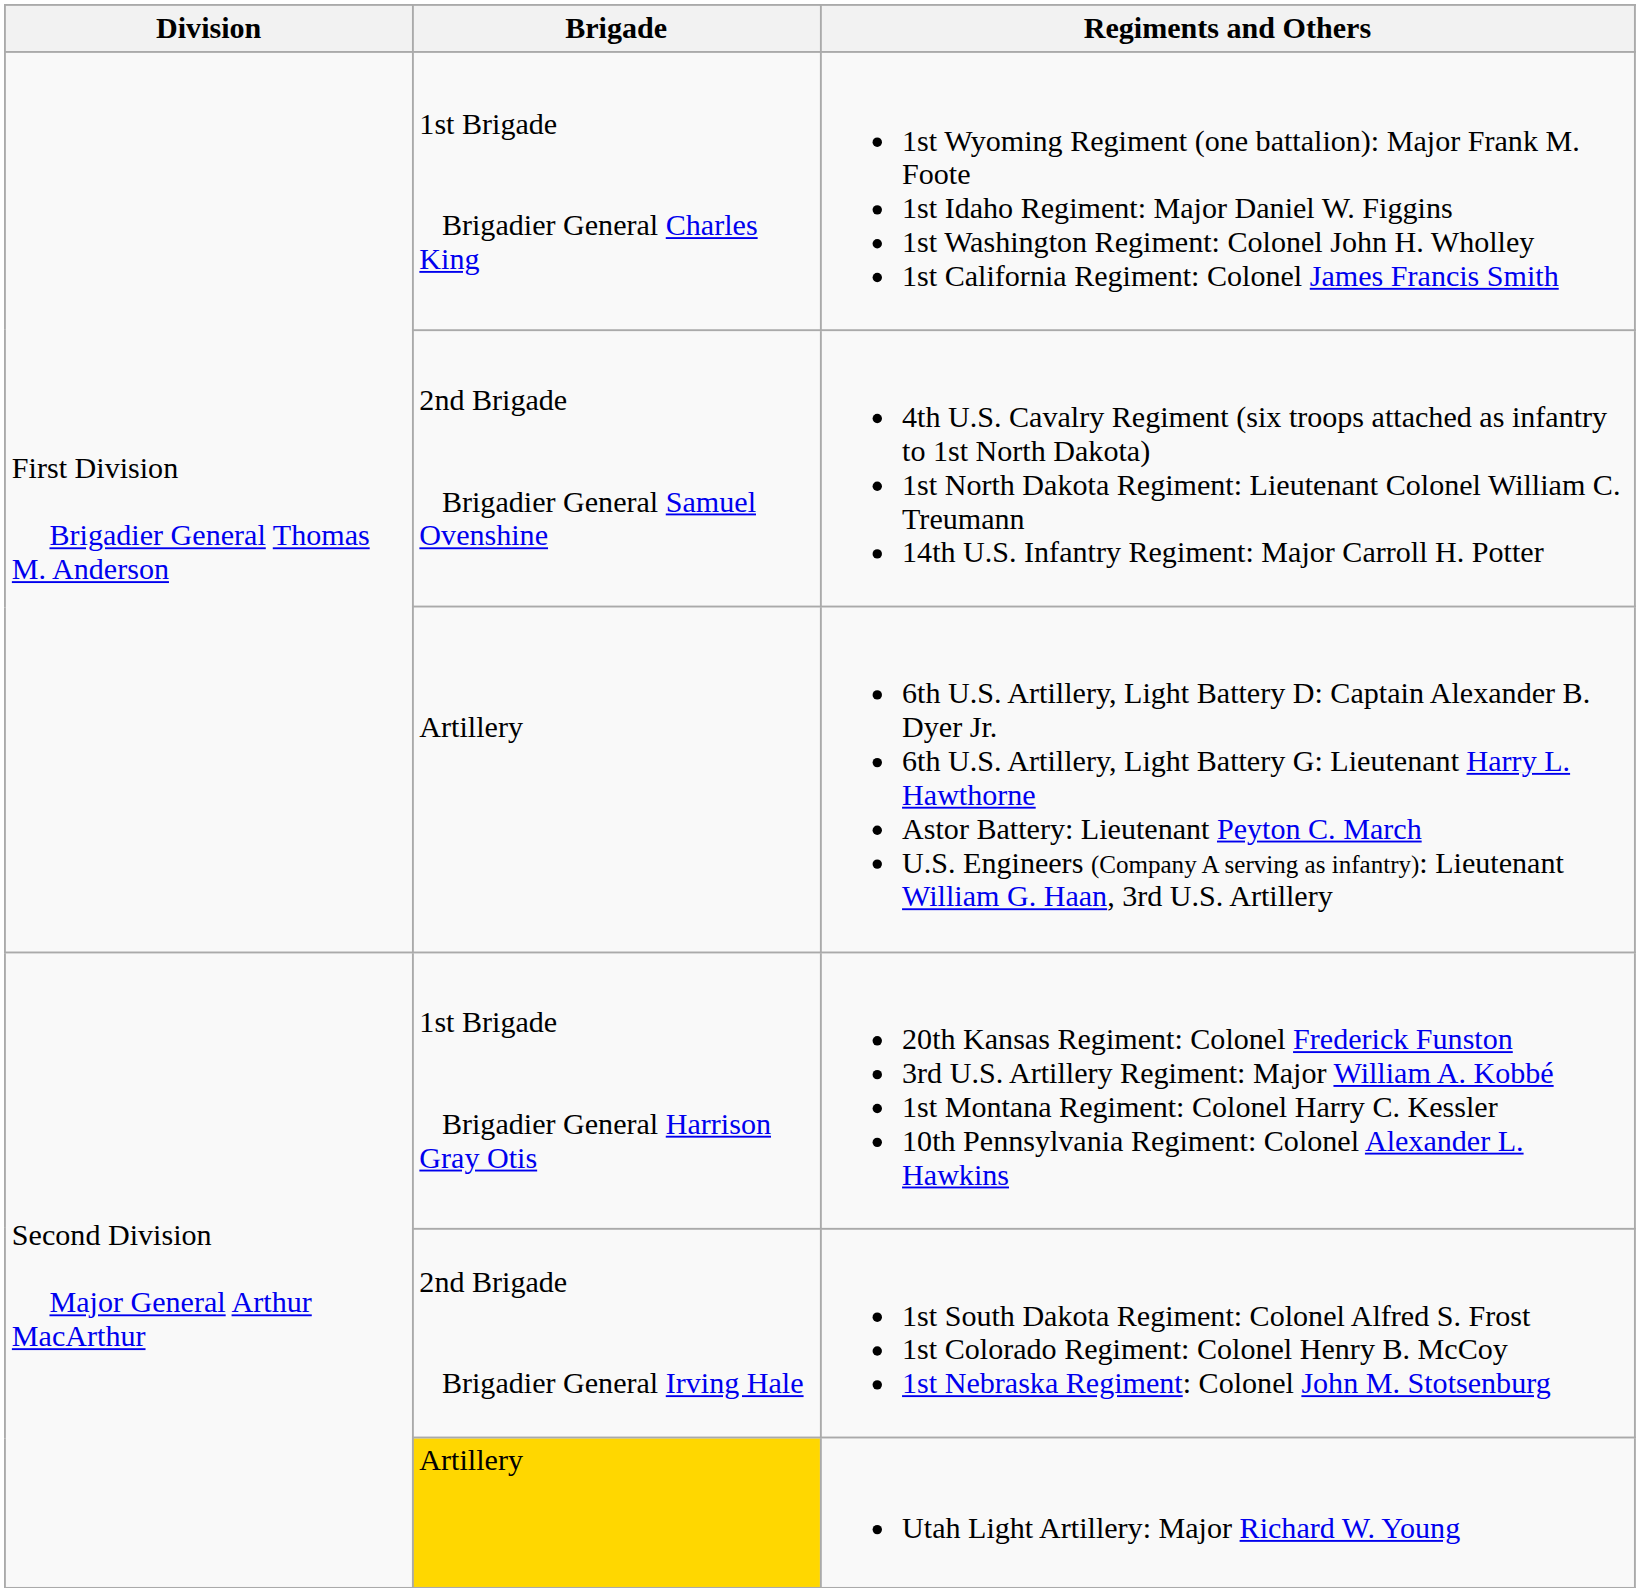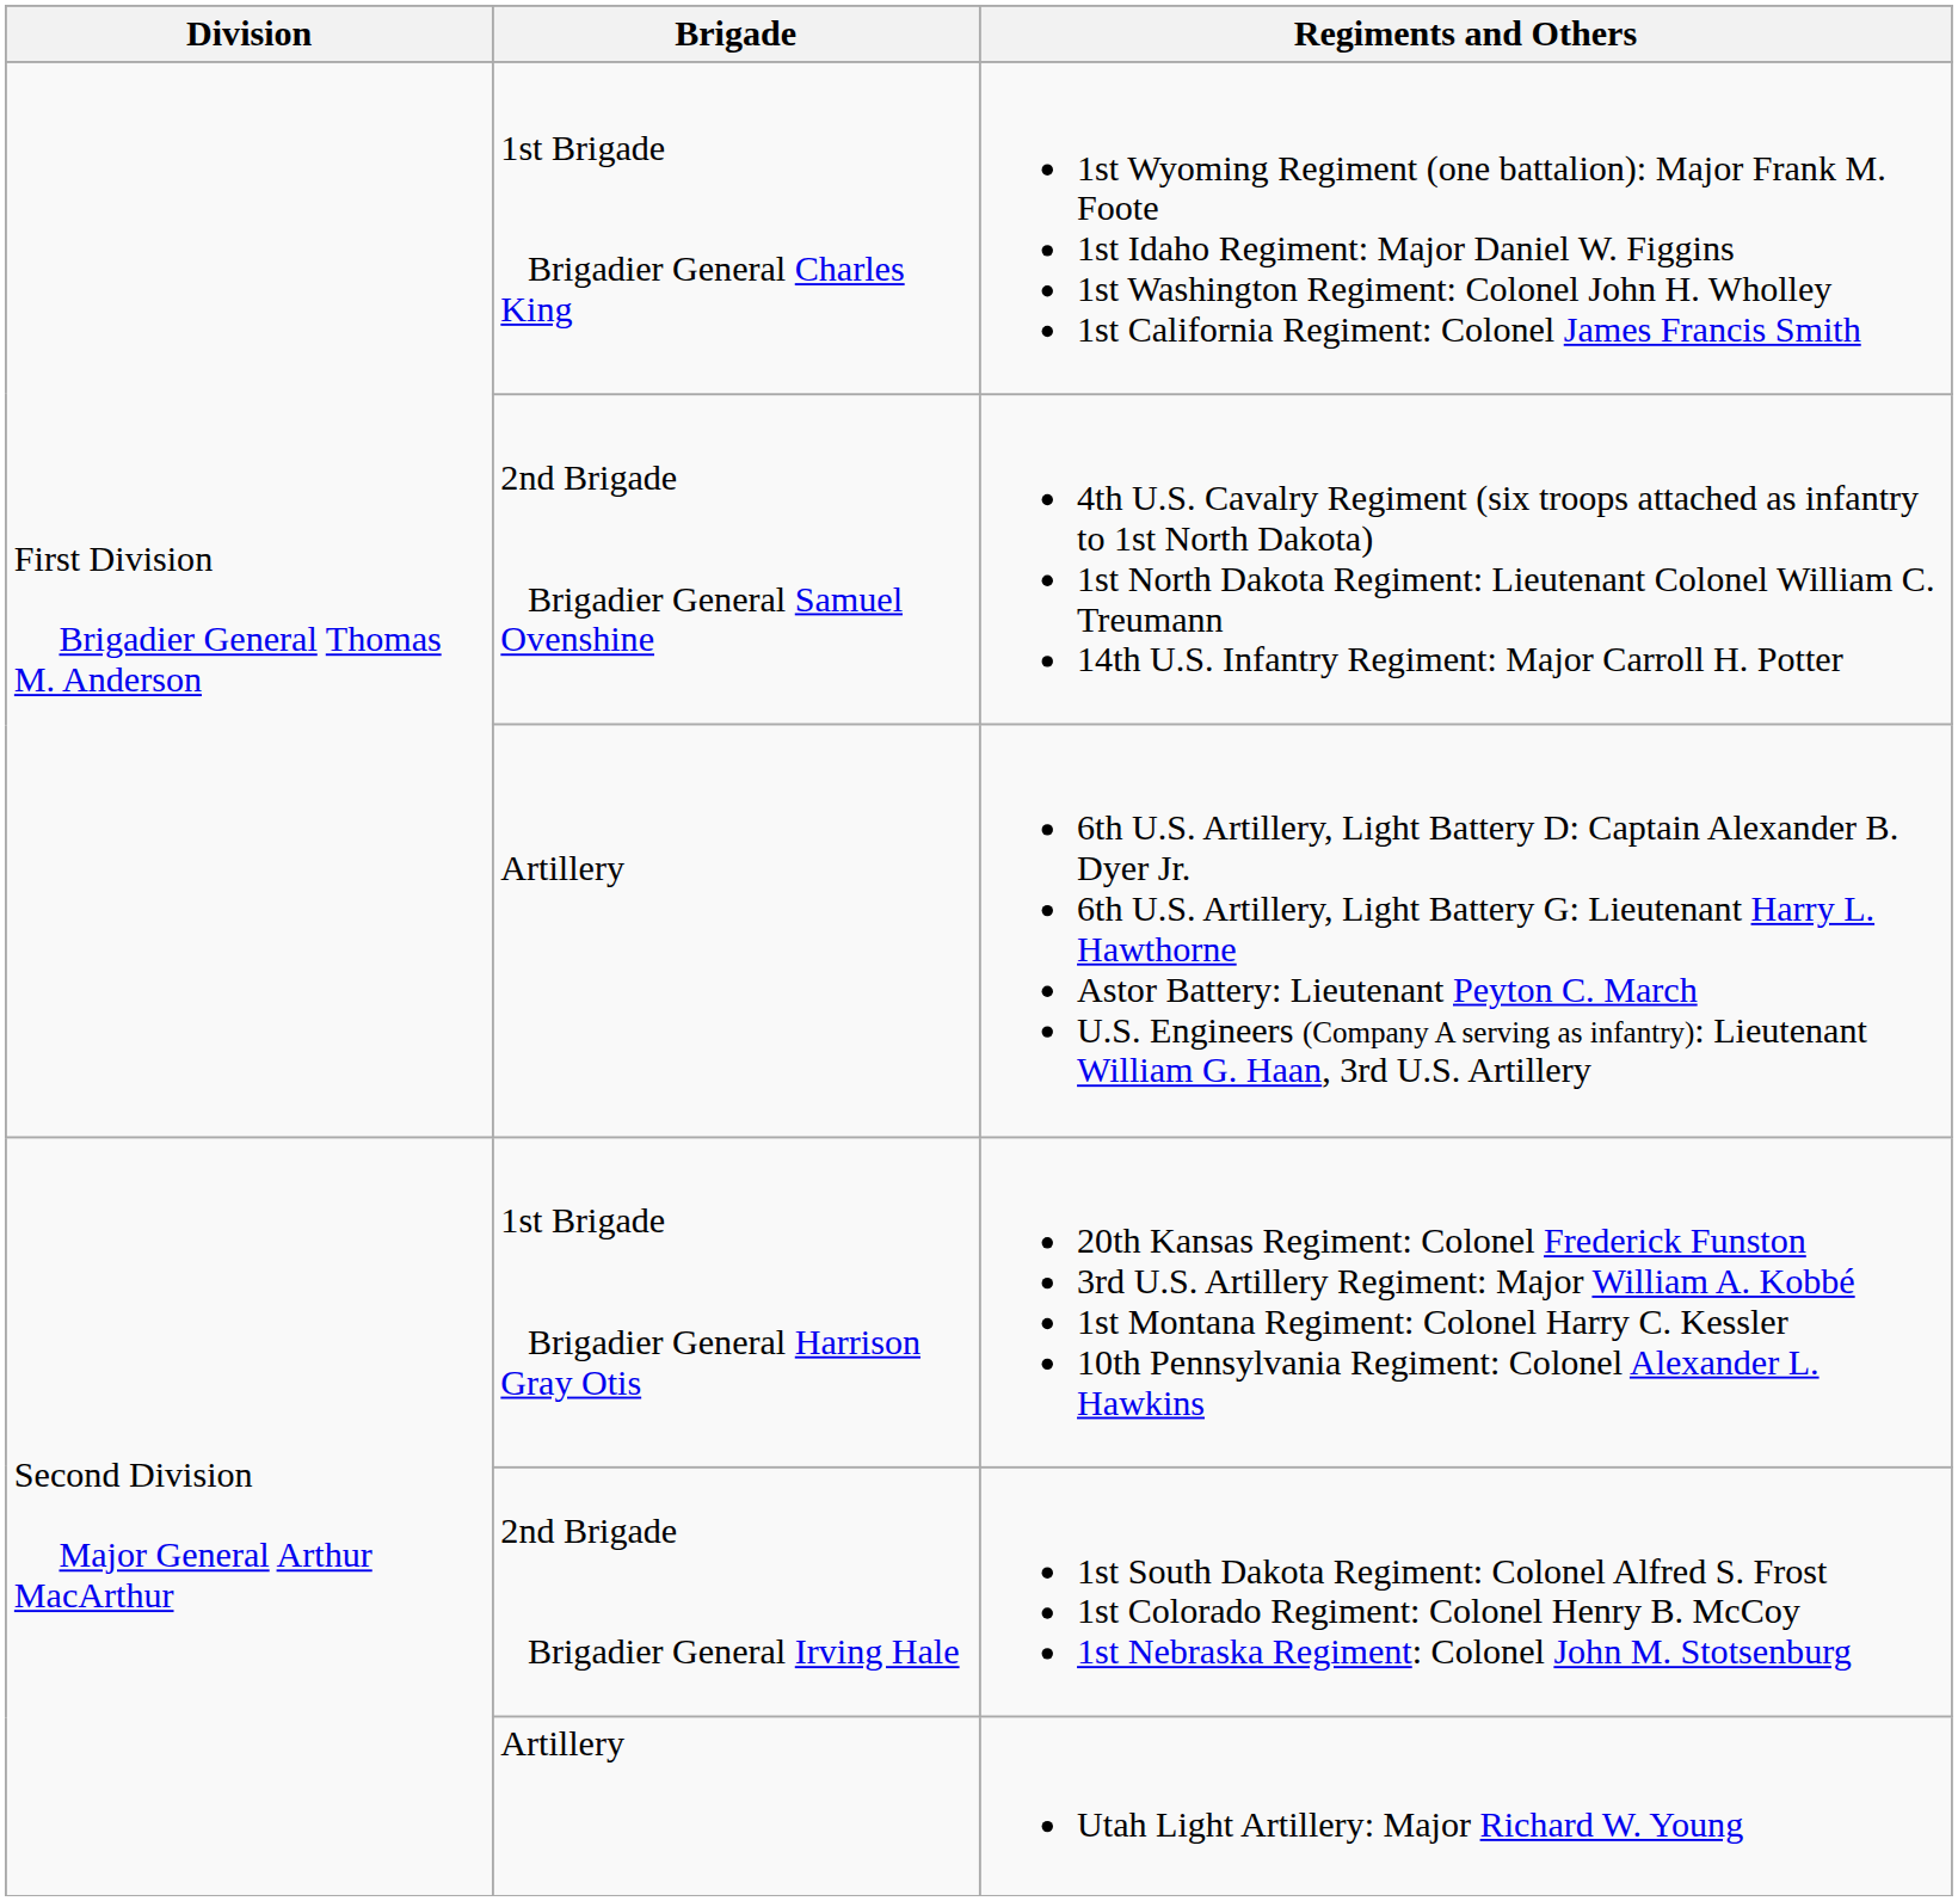Utah Light Artillery: Major Richard W. Young | Brigade: gold background -> no background
